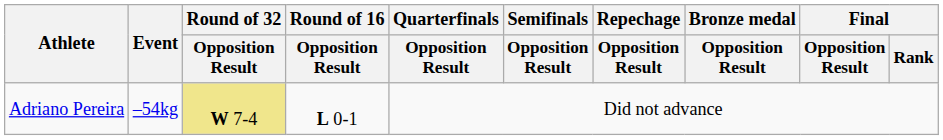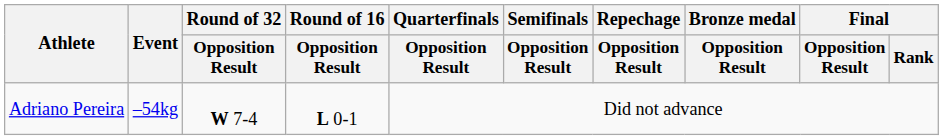Adriano Pereira | Round of 32 / Opposition Result: khaki background -> no background
